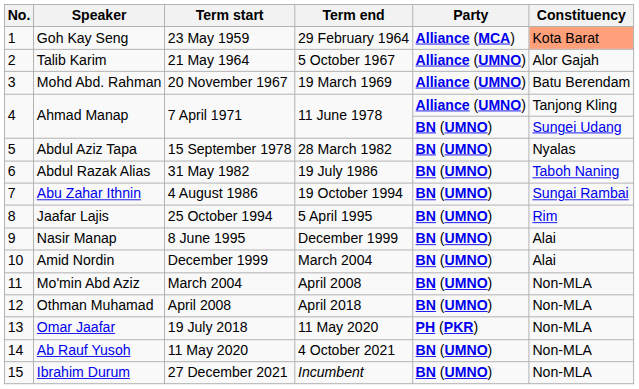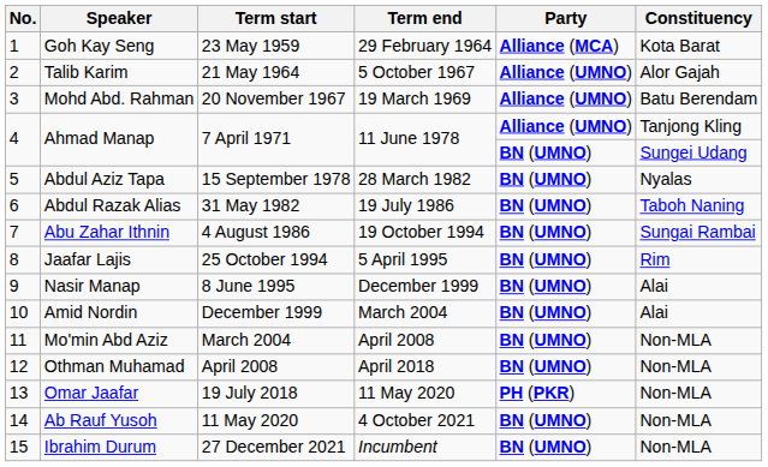Goh Kay Seng | Constituency: lightsalmon background -> no background
